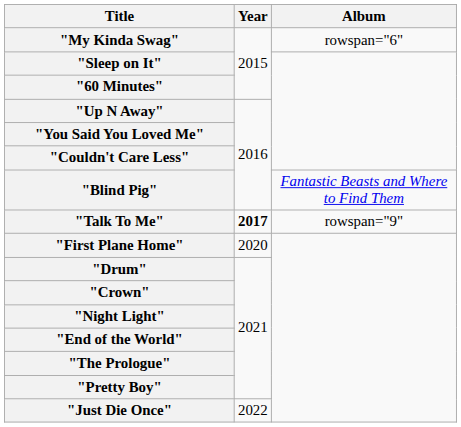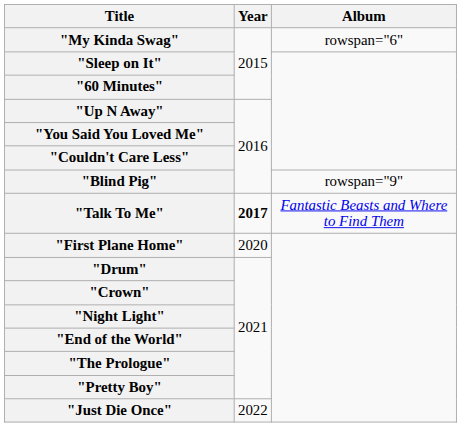"Blind Pig" | Album: Fantastic Beasts and Where to Find Them -> rowspan="9"
"Talk To Me" | Album: rowspan="9" -> Fantastic Beasts and Where to Find Them
